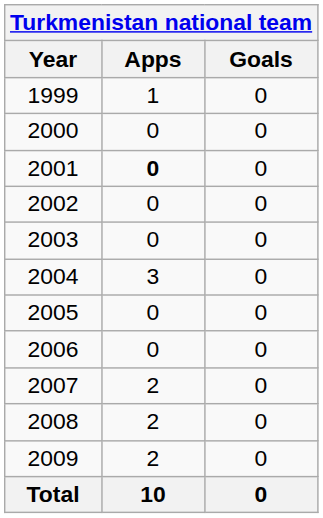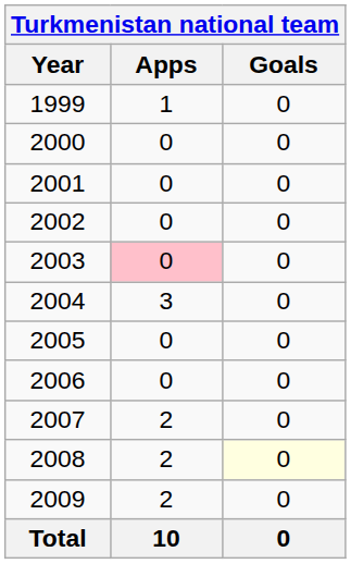2001 | Apps: bold -> normal
2003 | Apps: no background -> pink background
2008 | Goals: no background -> lightyellow background
